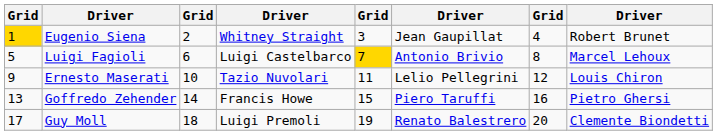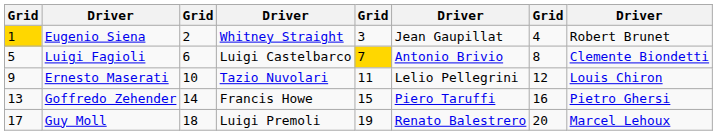Luigi Fagioli | column 8: Marcel Lehoux -> Clemente Biondetti
Guy Moll | column 8: Clemente Biondetti -> Marcel Lehoux
